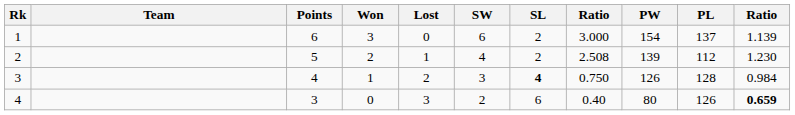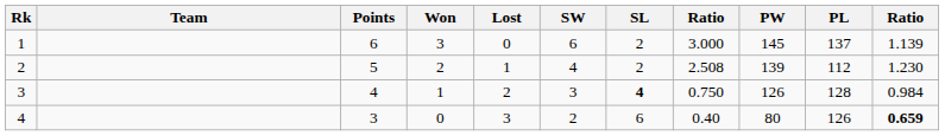row 2 | PW: 154 -> 145
